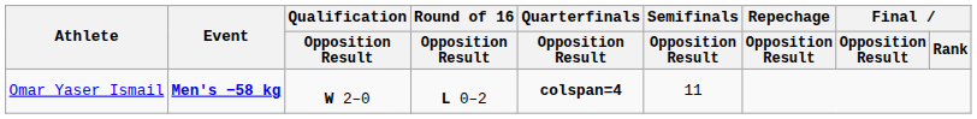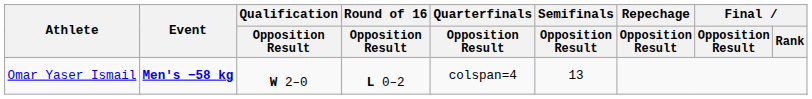Omar Yaser Ismail | Quarterfinals / Opposition Result: bold -> normal
Omar Yaser Ismail | Semifinals / Opposition Result: 11 -> 13
